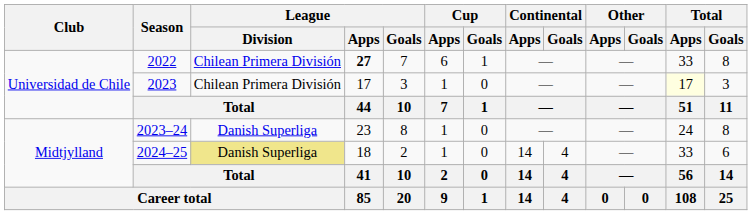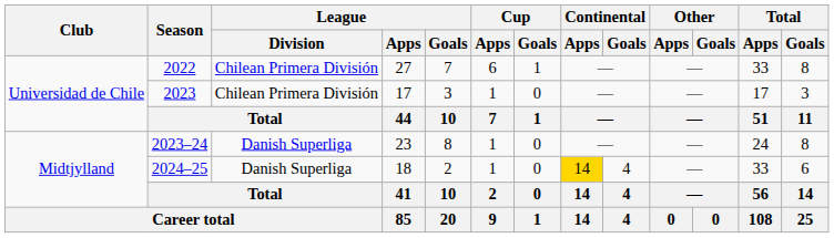2022 | League / Apps: bold -> normal
2023 | Total / Apps: lightyellow background -> no background
2024–25 | League / Division: khaki background -> no background
2024–25 | Continental / Apps: no background -> gold background
